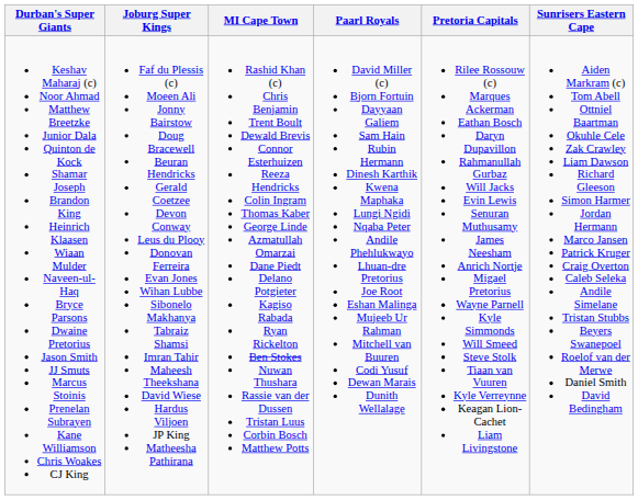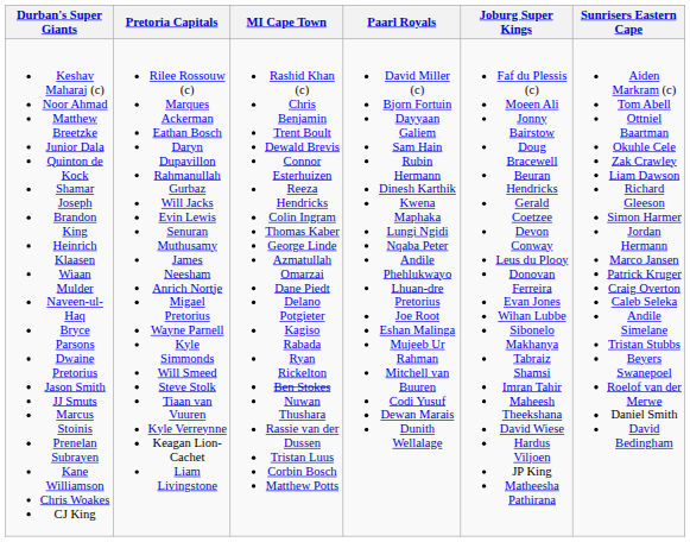columns swapped: Joburg Super Kings <-> Pretoria Capitals
